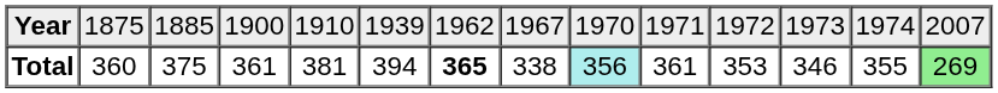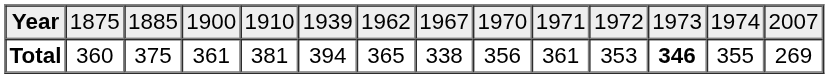row 2 | column 7: bold -> normal
row 2 | column 9: paleturquoise background -> no background
row 2 | column 12: normal -> bold
row 2 | column 14: lightgreen background -> no background
